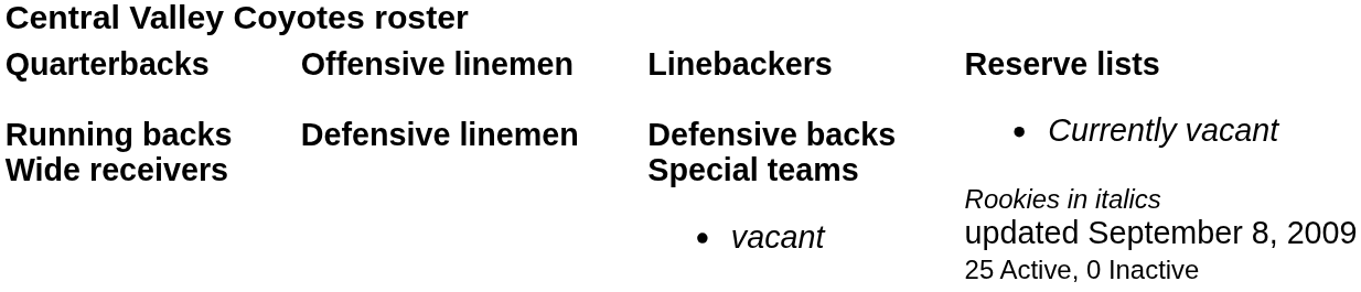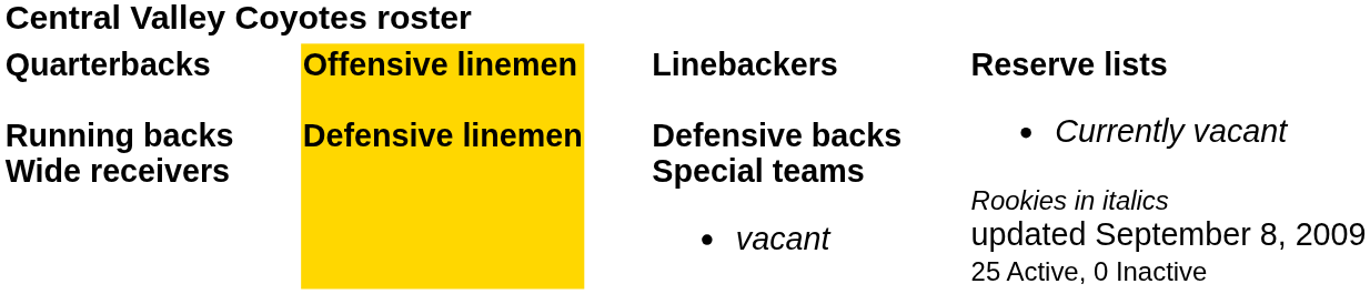Quarterbacks Running backs Wide receivers | column 2: no background -> gold background
